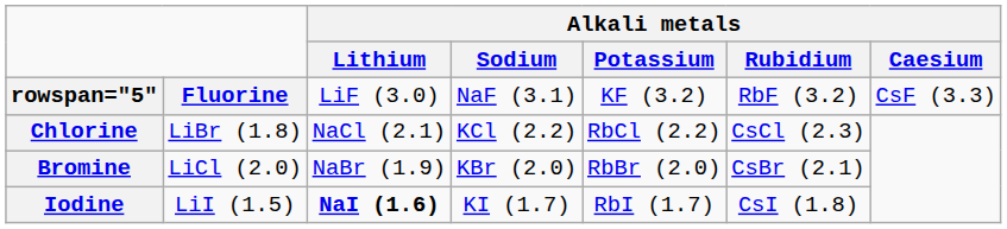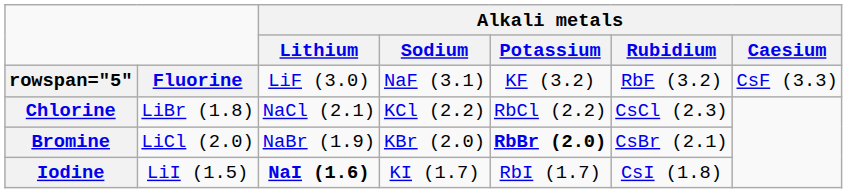Bromine | Alkali metals / Potassium: normal -> bold
